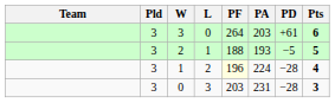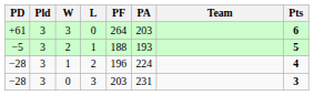columns swapped: Team <-> PD
row 4 | PF: lightyellow background -> no background
